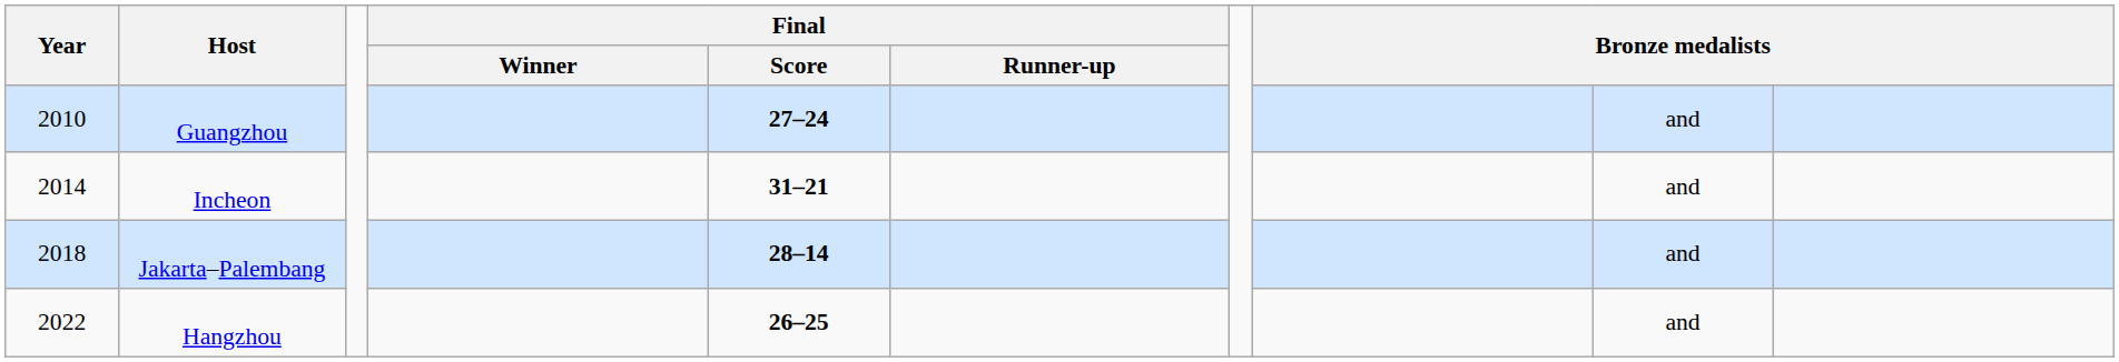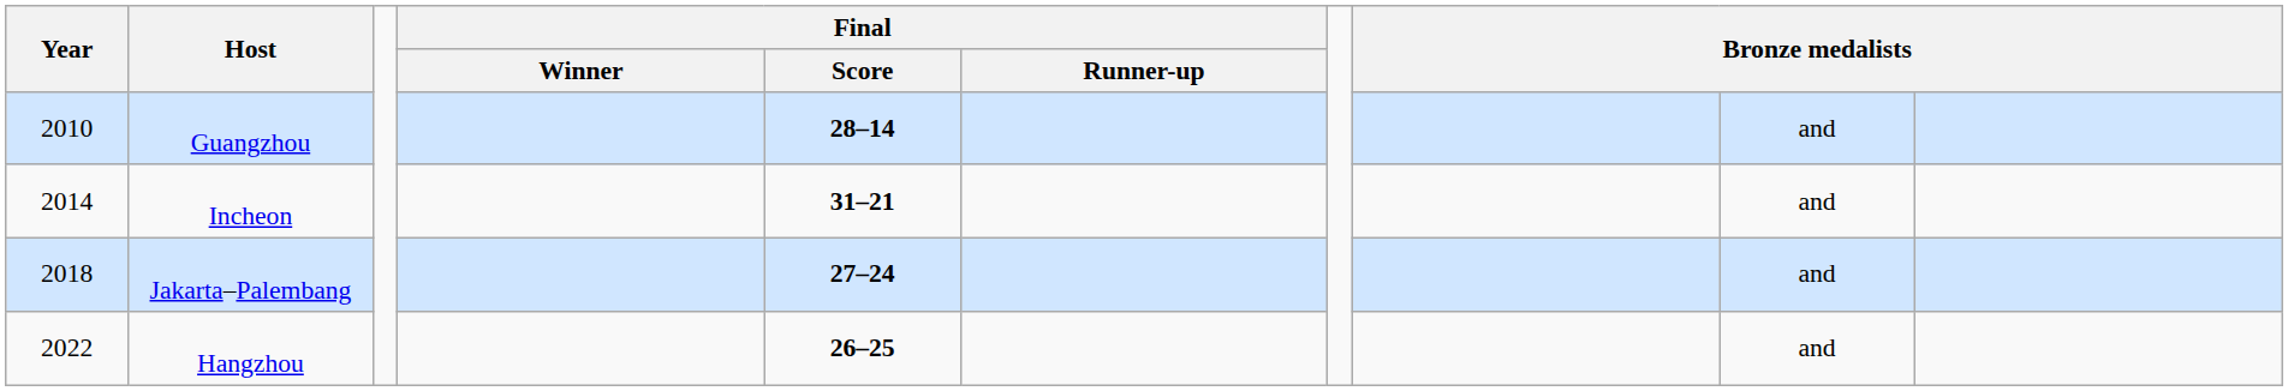Guangzhou | Final / Score: 27–24 -> 28–14
Jakarta–Palembang | Final / Score: 28–14 -> 27–24
